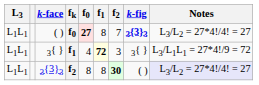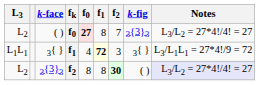row 2 | L3: L1L1 -> L2
row 2 | k-fig: bold -> normal
row 4 | L3: L1L1 -> L2
